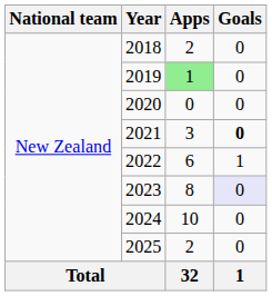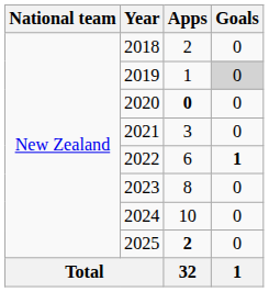2019 | Apps: lightgreen background -> no background
2019 | Goals: no background -> lightgrey background
2020 | Apps: normal -> bold
2021 | Goals: bold -> normal
2022 | Goals: normal -> bold
2023 | Goals: lavender background -> no background
2025 | Apps: normal -> bold
